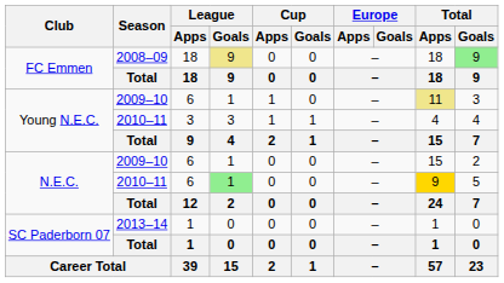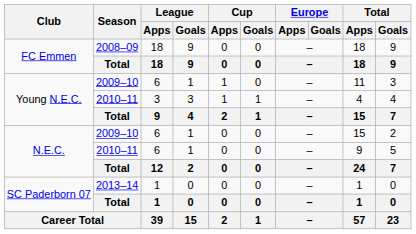FC Emmen / 2008–09 | League / Goals: khaki background -> no background
FC Emmen / 2008–09 | Total / Goals: lightgreen background -> no background
Young N.E.C. / 2009–10 | Total / Apps: khaki background -> no background
N.E.C. / 2010–11 | League / Goals: lightgreen background -> no background
N.E.C. / 2010–11 | Total / Apps: gold background -> no background
